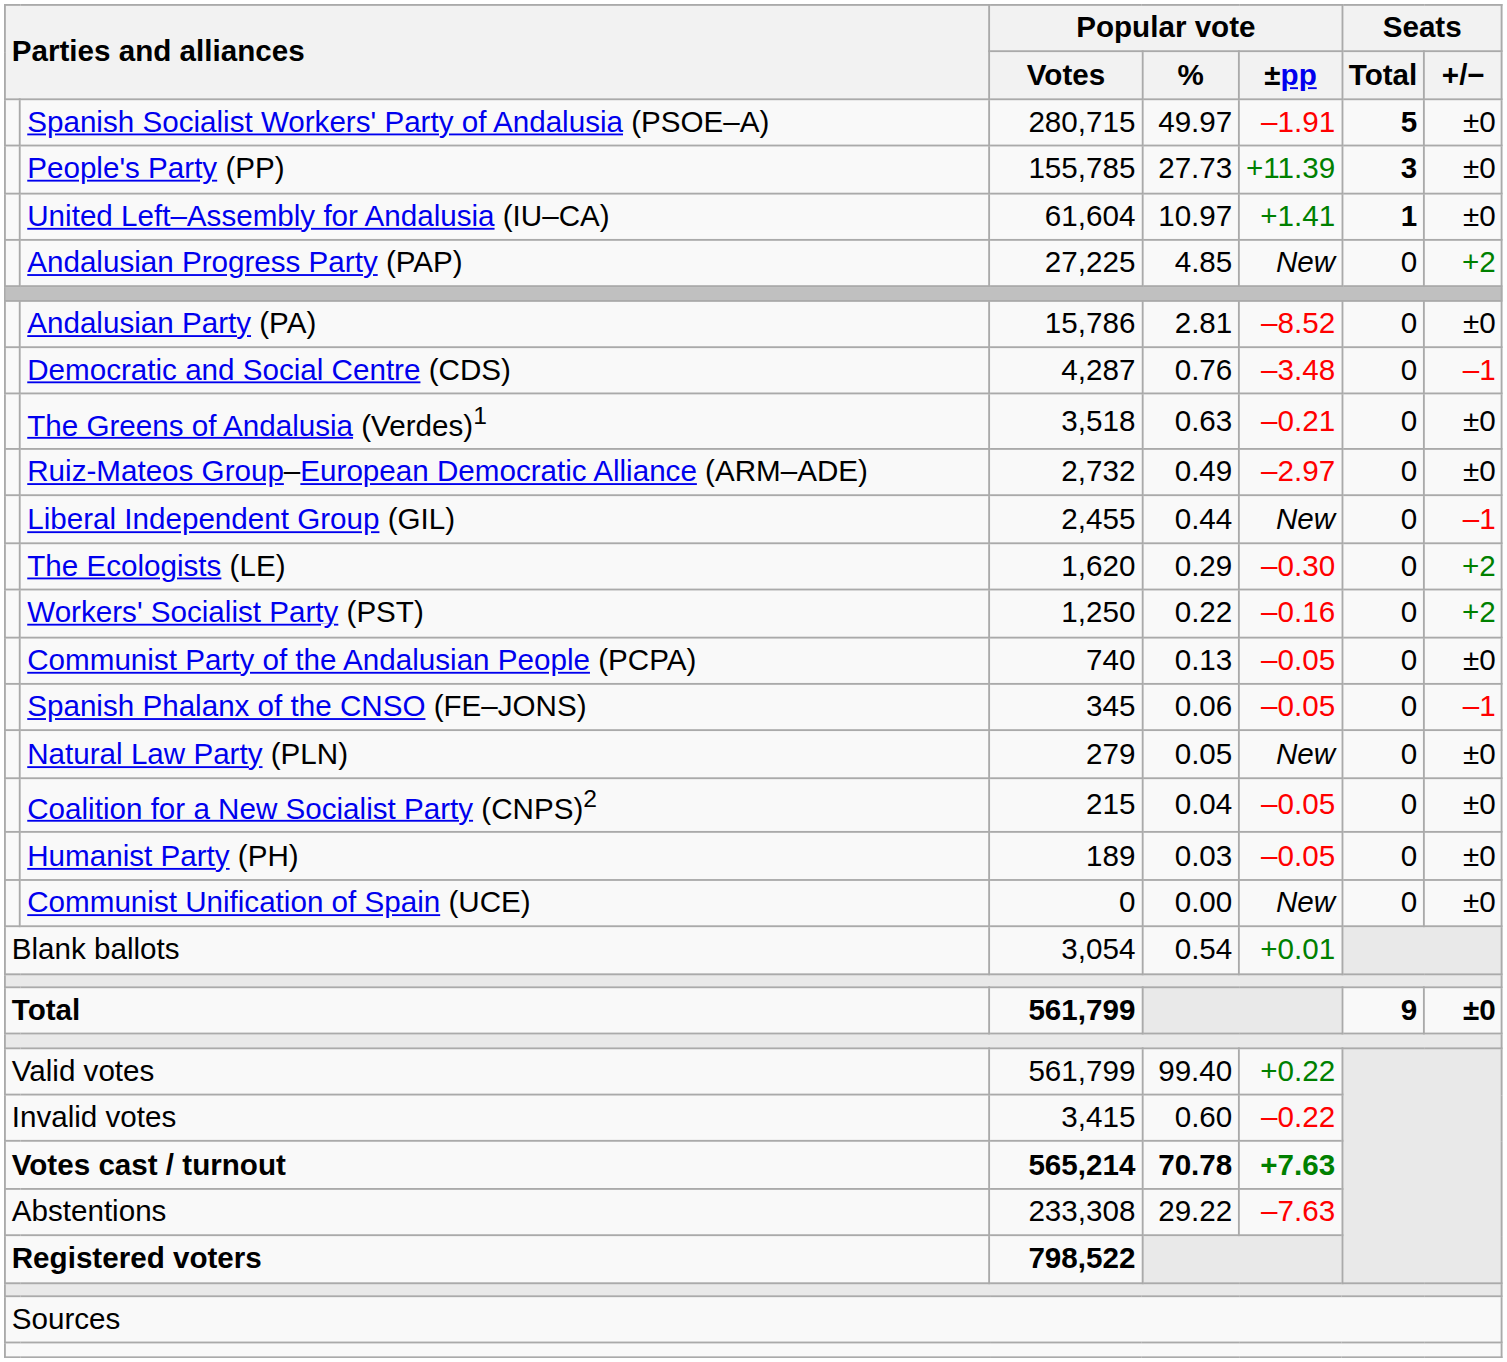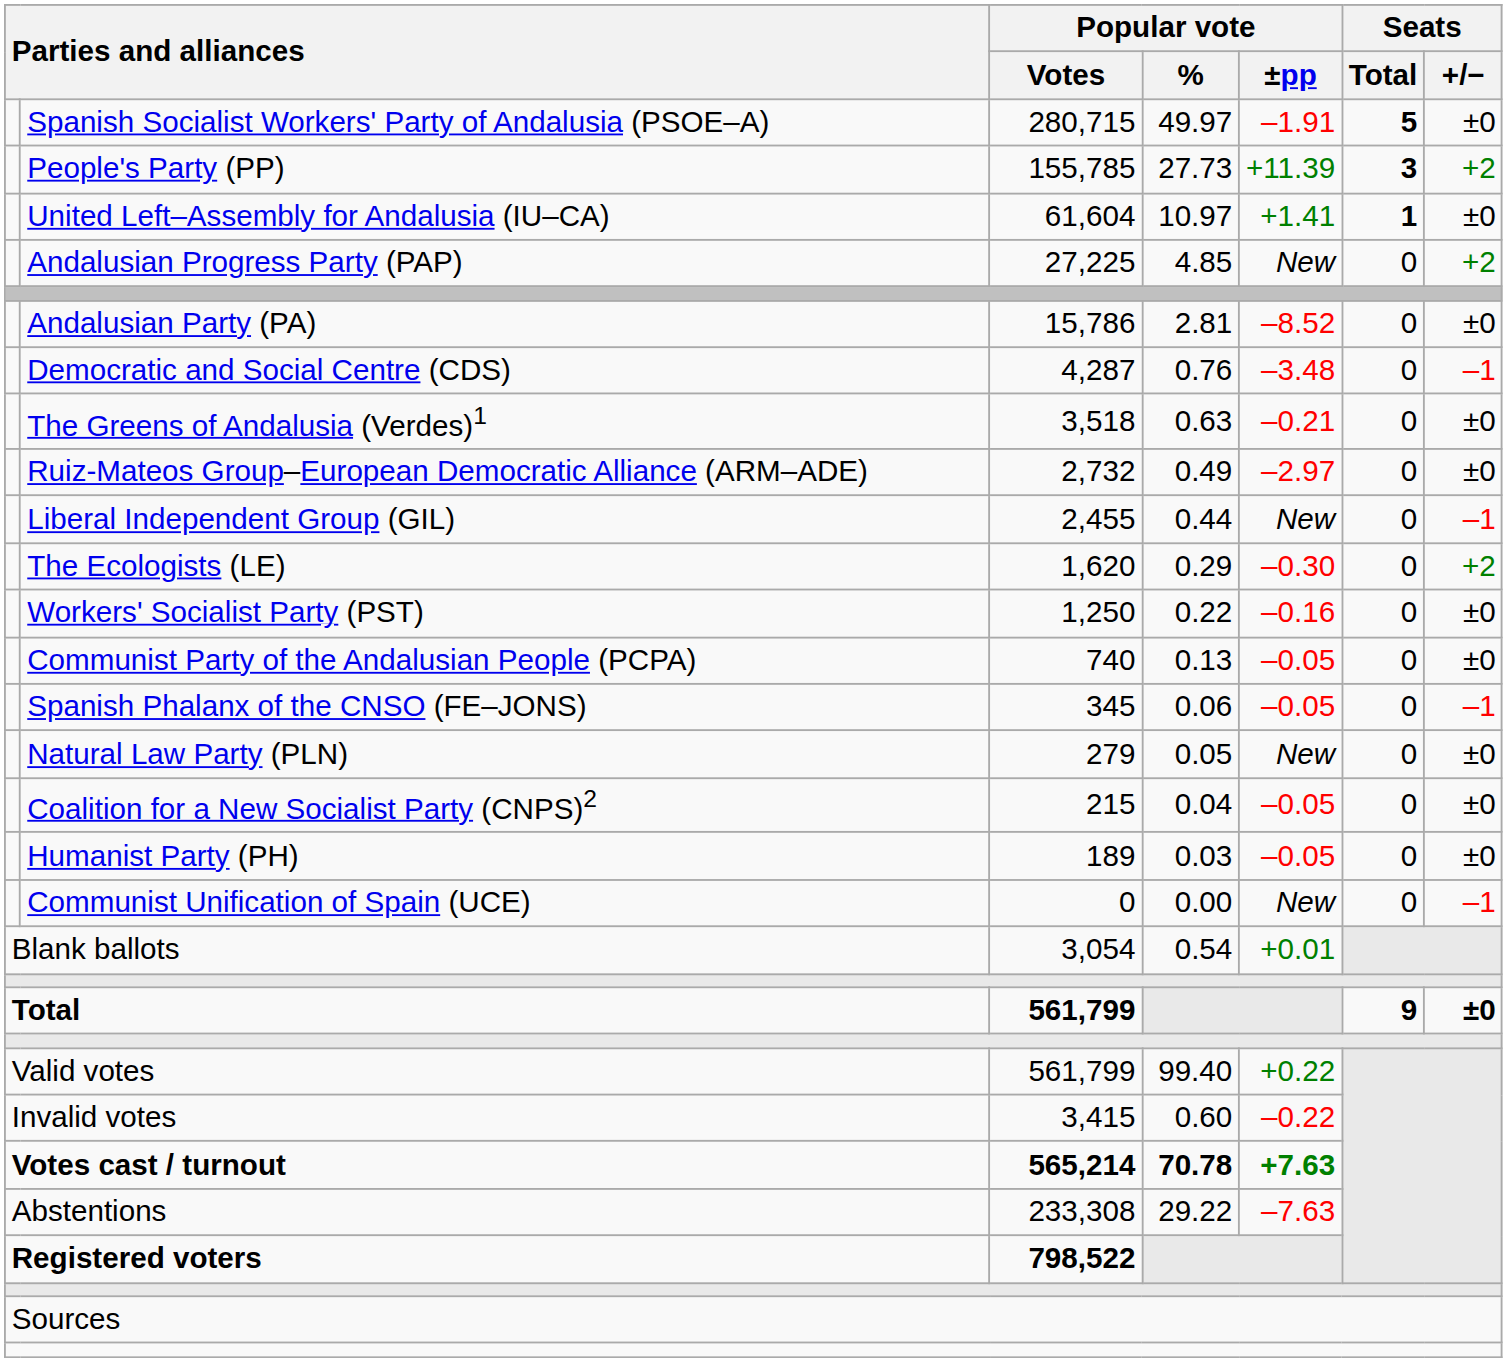People's Party (PP) | Seats / +/−: ±0 -> +2
Workers' Socialist Party (PST) | Seats / +/−: +2 -> ±0
Communist Unification of Spain (UCE) | Seats / +/−: ±0 -> –1
